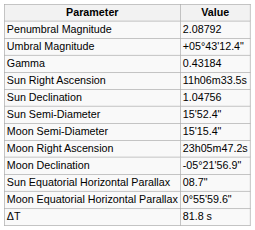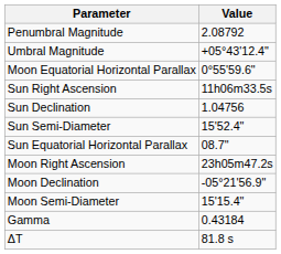rows swapped: Gamma <-> Moon Equatorial Horizontal Parallax
rows swapped: Sun Equatorial Horizontal Parallax <-> Moon Semi-Diameter
